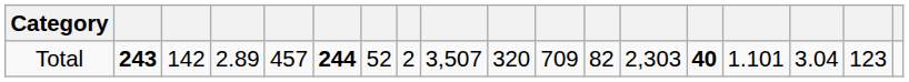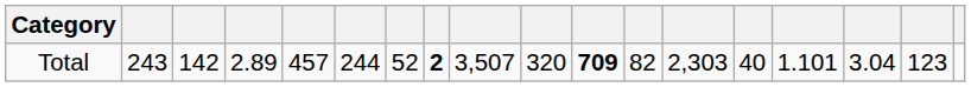row 2 | column 2: bold -> normal
row 2 | column 6: bold -> normal
row 2 | column 8: normal -> bold
row 2 | column 11: normal -> bold
row 2 | column 14: bold -> normal
